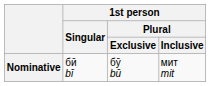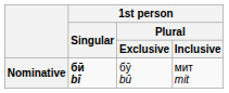Nominative | 1st person / Singular: normal -> bold
